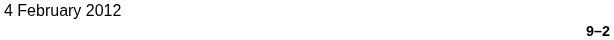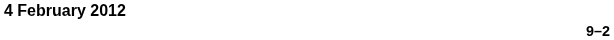4 February 2012 | column 1: normal -> bold
